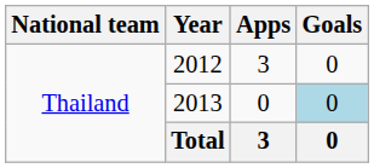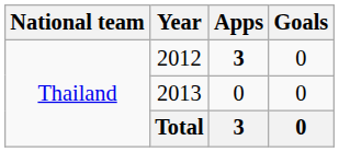2012 | Apps: normal -> bold
2013 | Goals: lightblue background -> no background
